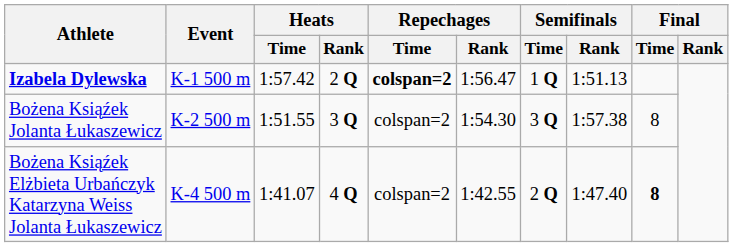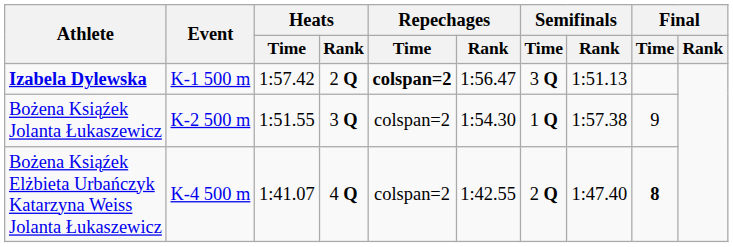Izabela Dylewska | Semifinals / Time: 1 Q -> 3 Q
Bożena Ksiąźek Jolanta Łukaszewicz | Semifinals / Time: 3 Q -> 1 Q
Bożena Ksiąźek Jolanta Łukaszewicz | Final / Time: 8 -> 9
